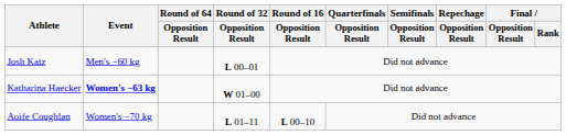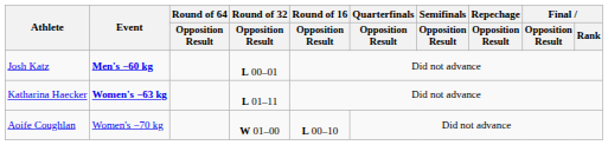Josh Katz | Event: normal -> bold
Katharina Haecker | Round of 32 / Opposition Result: W 01–00 -> L 01–11
Aoife Coughlan | Round of 32 / Opposition Result: L 01–11 -> W 01–00
